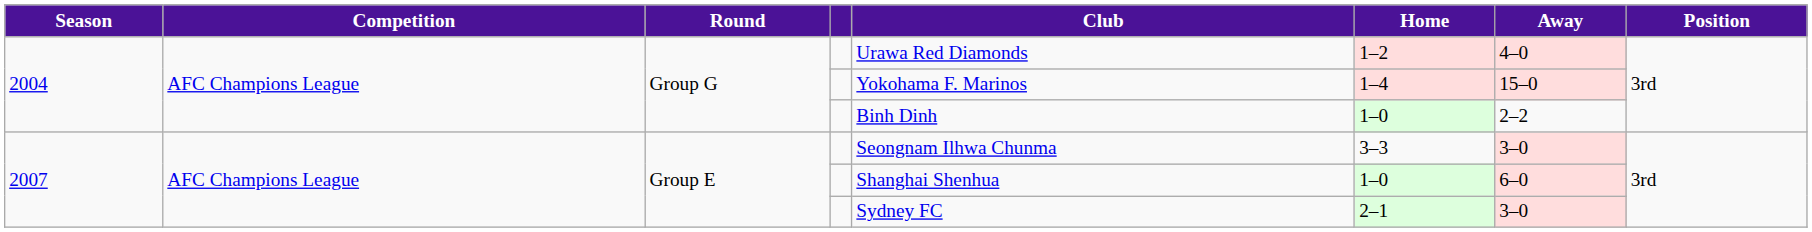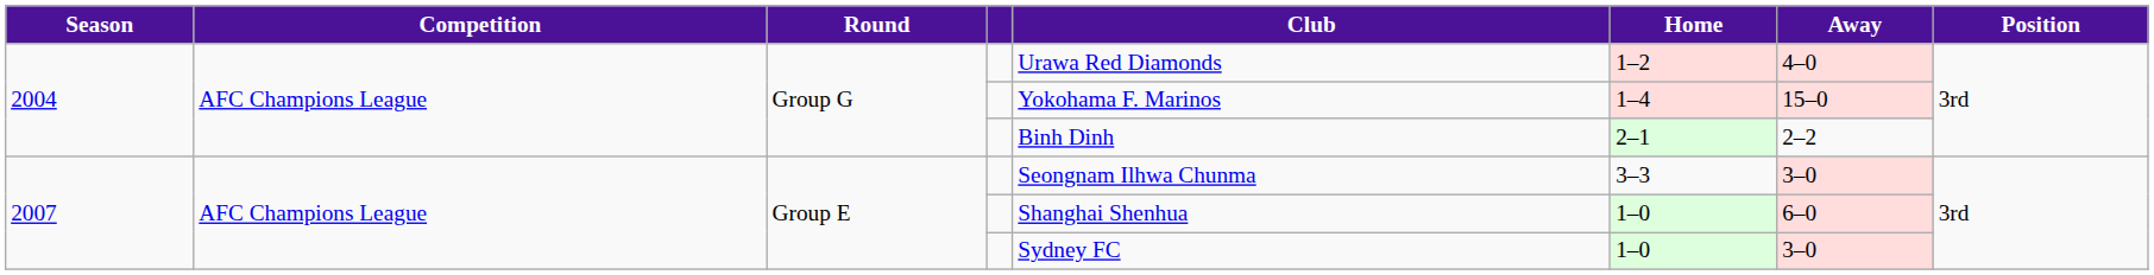row 4 | Home: 1–0 -> 2–1
row 7 | Home: 2–1 -> 1–0
